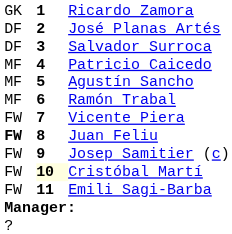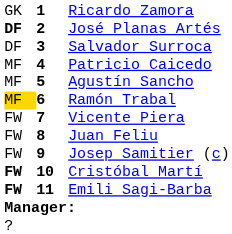José Planas Artés | column 1: normal -> bold
Ramón Trabal | column 1: no background -> gold background
Juan Feliu | column 1: bold -> normal
Cristóbal Martí | column 1: normal -> bold
Cristóbal Martí | column 2: lightyellow background -> no background
Emili Sagi-Barba | column 1: normal -> bold
